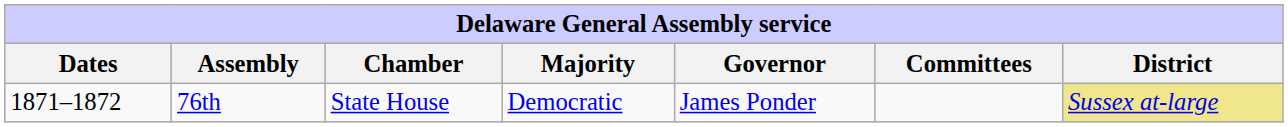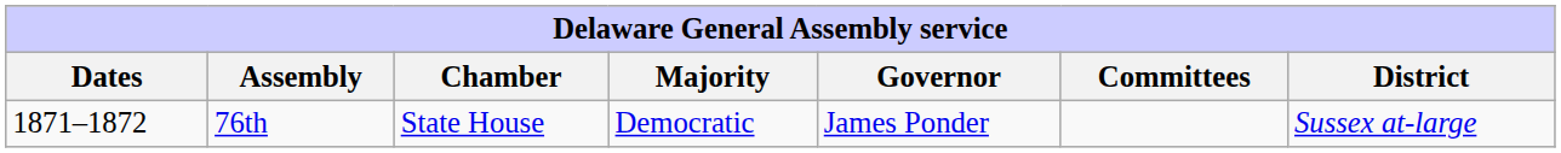76th | District: khaki background -> no background
